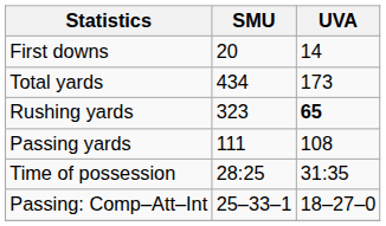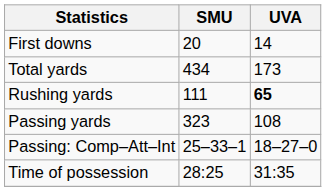Rushing yards | SMU: 323 -> 111
Passing yards | SMU: 111 -> 323
rows swapped: Passing: Comp–Att–Int <-> Time of possession
